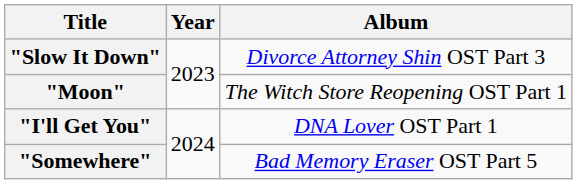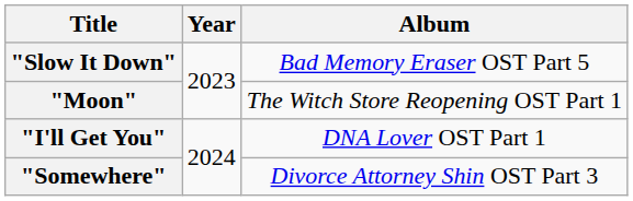"Slow It Down" | Album: Divorce Attorney Shin OST Part 3 -> Bad Memory Eraser OST Part 5
"Somewhere" | Album: Bad Memory Eraser OST Part 5 -> Divorce Attorney Shin OST Part 3
